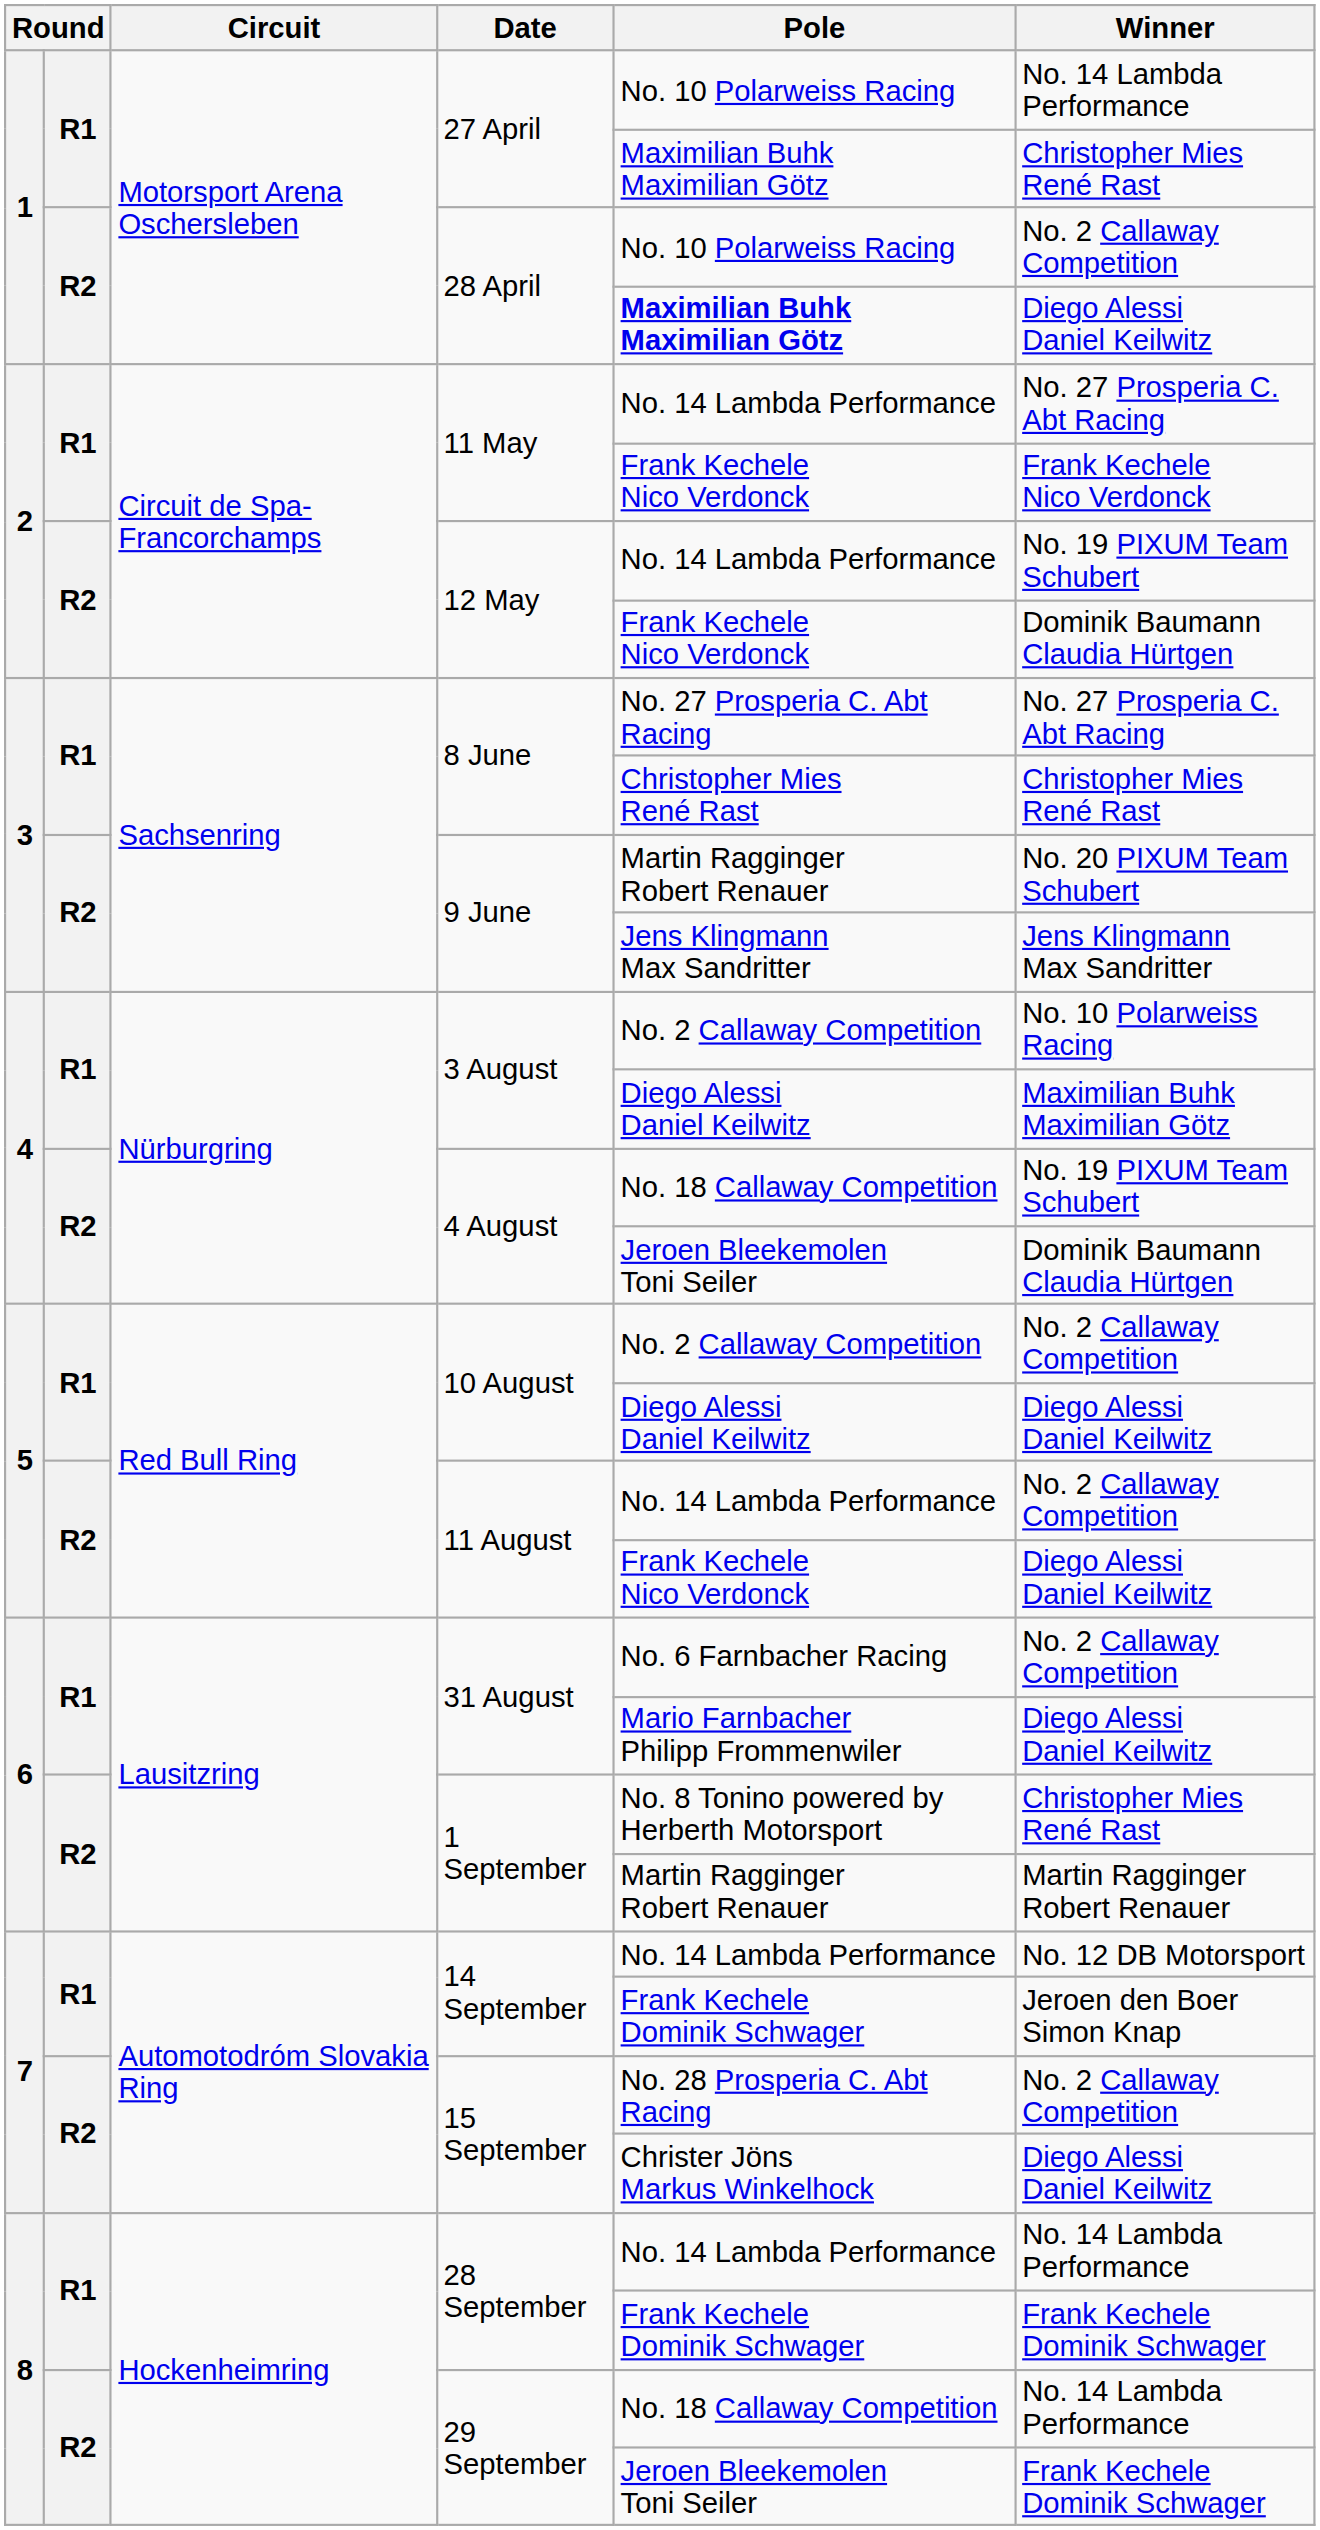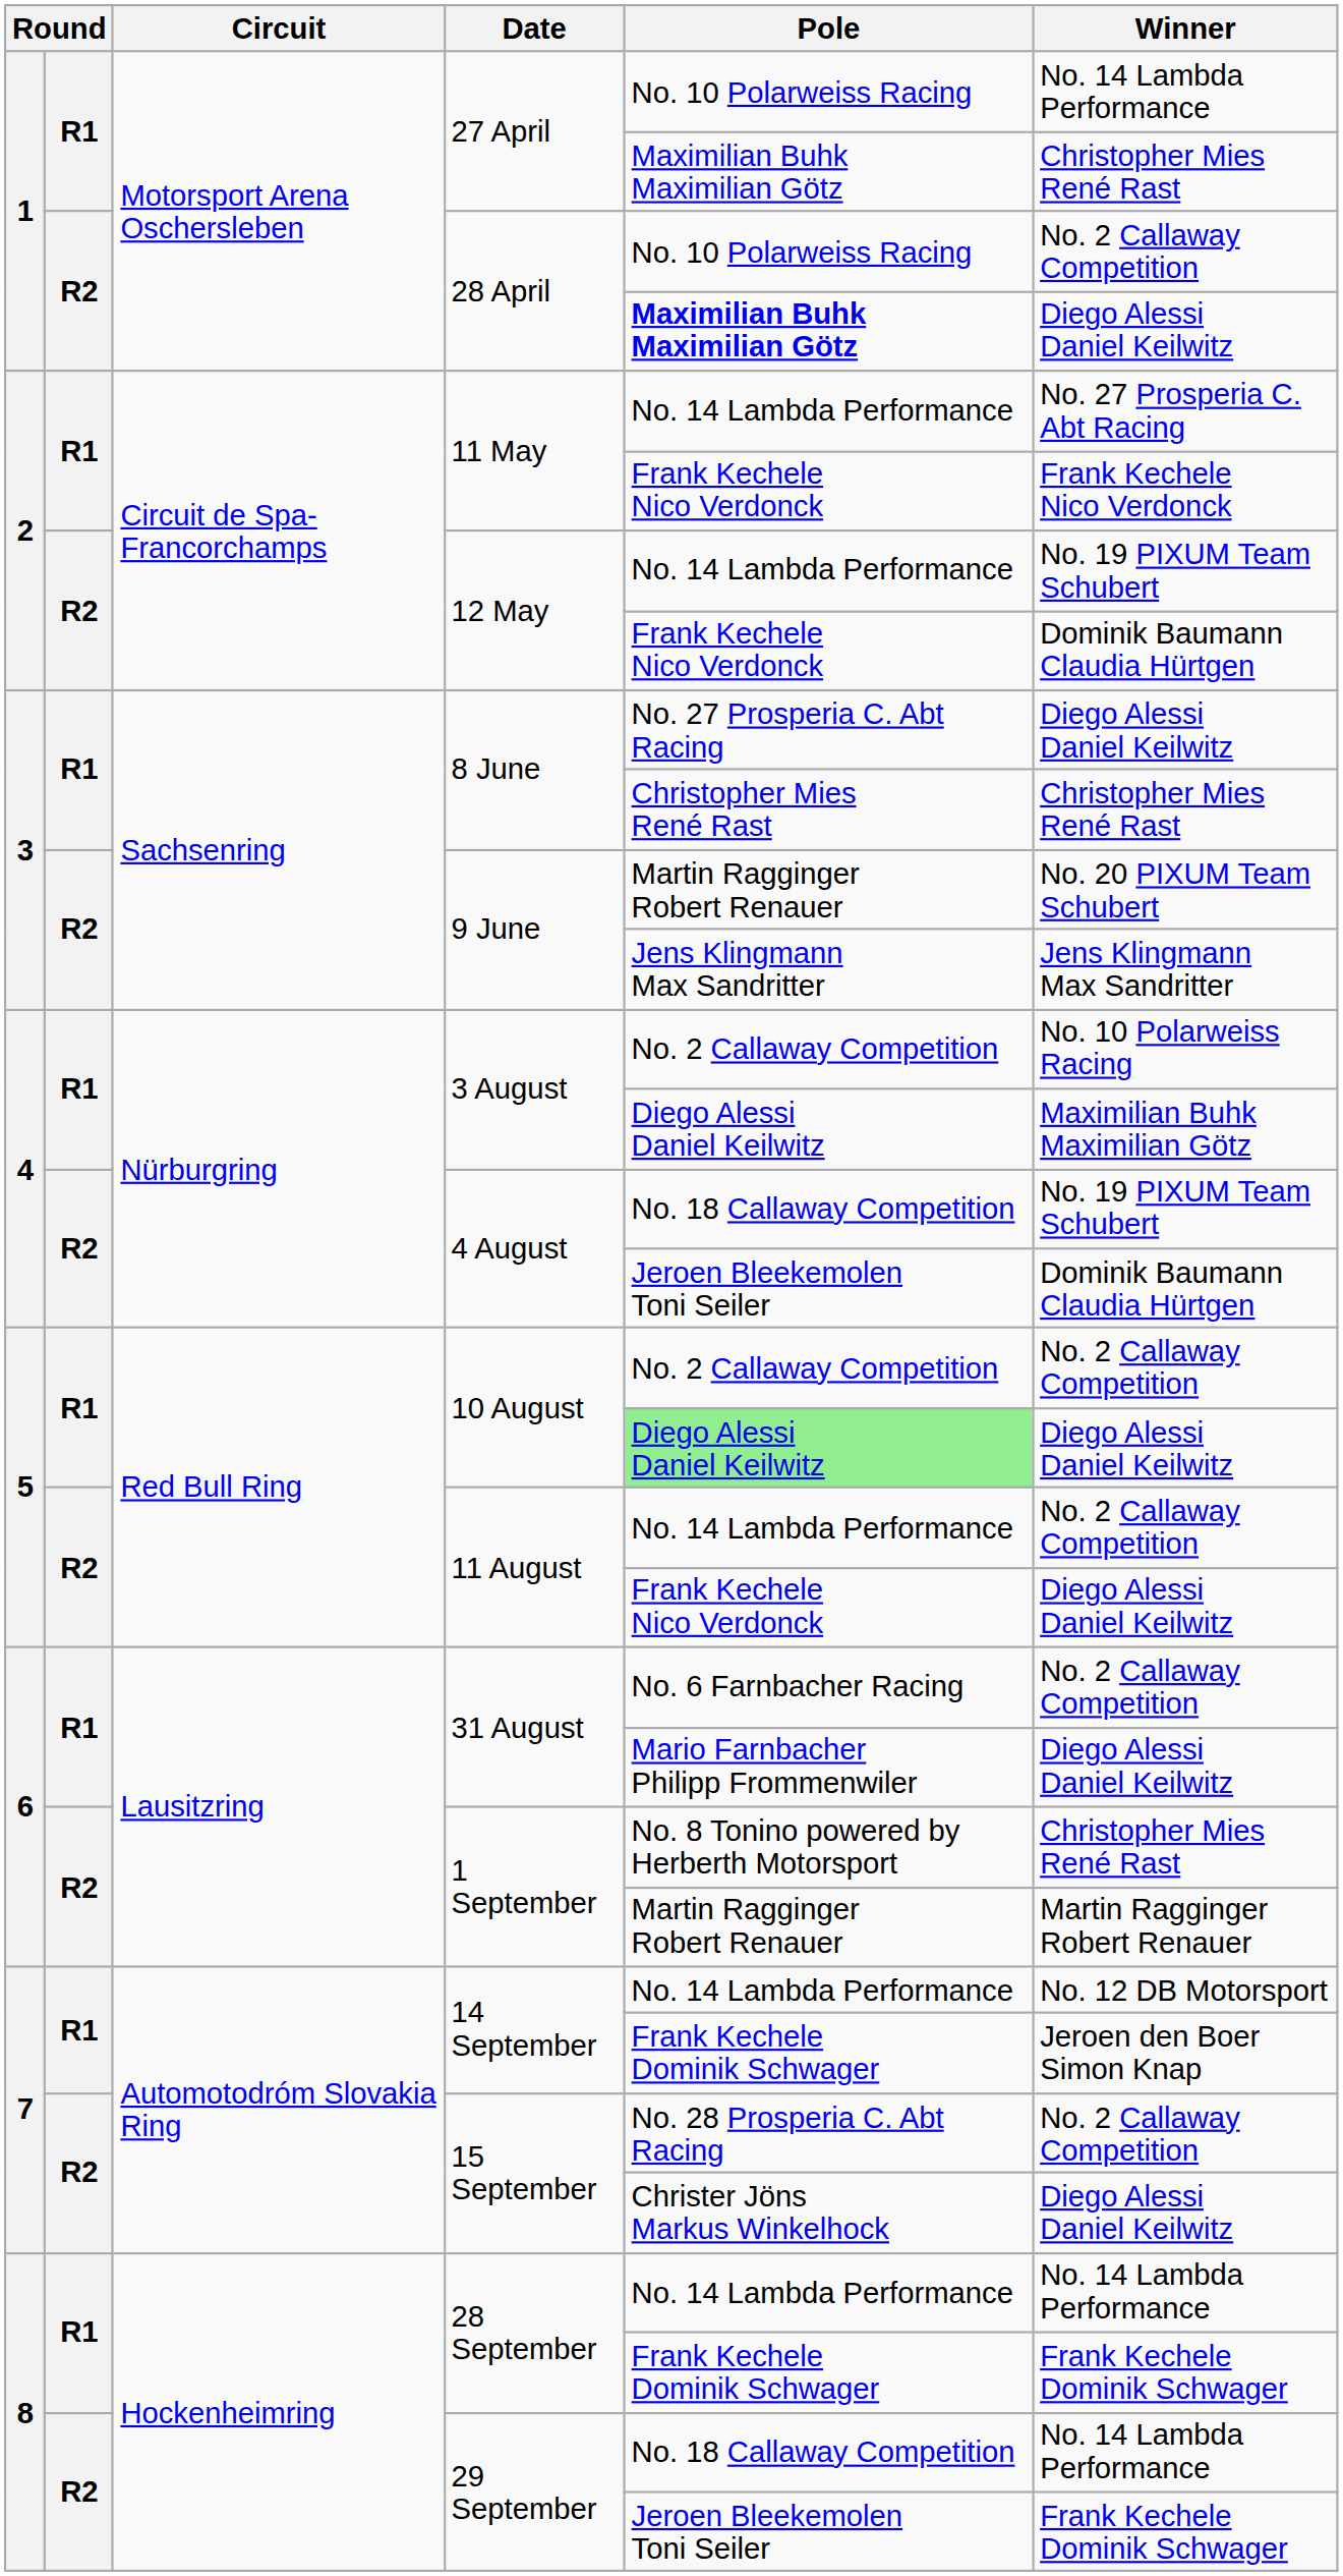row 10 | Winner: No. 27 Prosperia C. Abt Racing -> Diego Alessi Daniel Keilwitz
row 19 | Pole: no background -> lightgreen background
